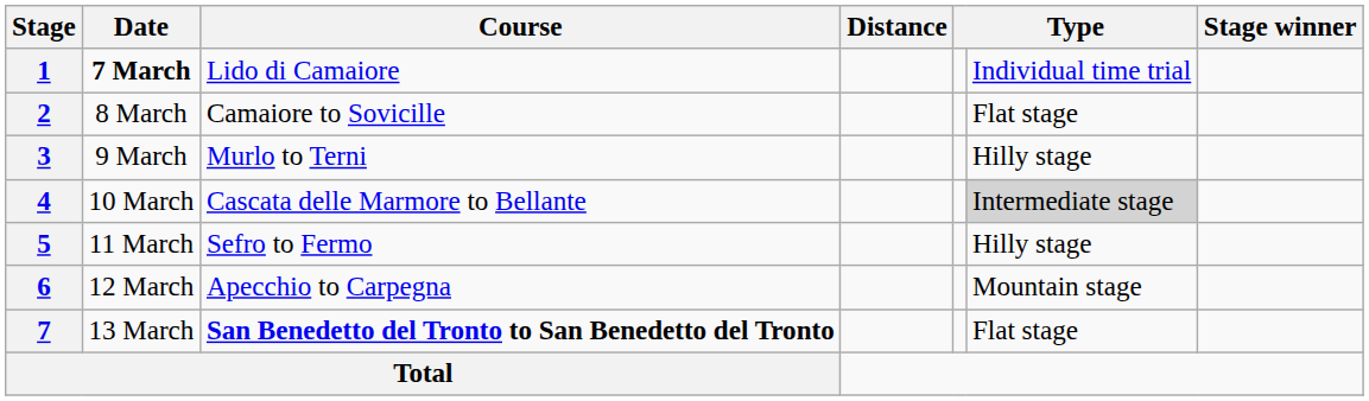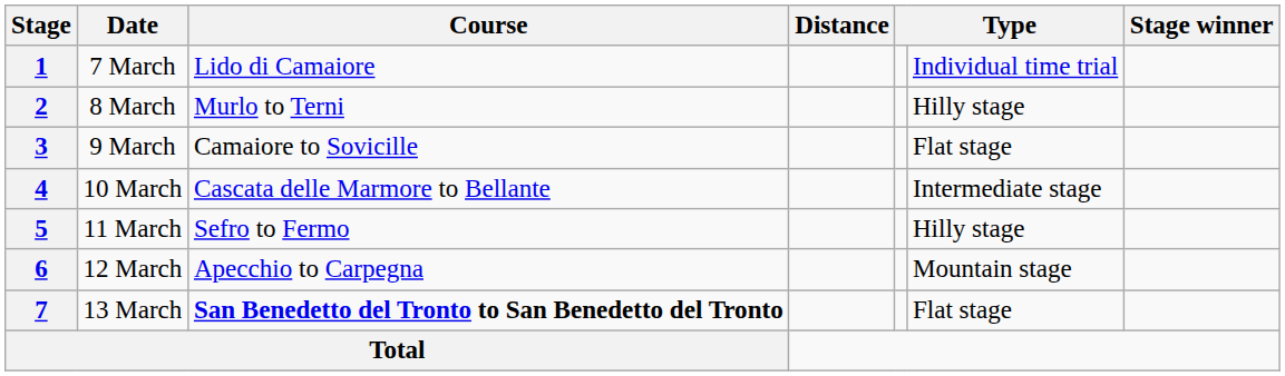1 | Date: bold -> normal
2 | Course: Camaiore to Sovicille -> Murlo to Terni
2 | column 6: Flat stage -> Hilly stage
3 | Course: Murlo to Terni -> Camaiore to Sovicille
3 | column 6: Hilly stage -> Flat stage
4 | column 6: lightgrey background -> no background
